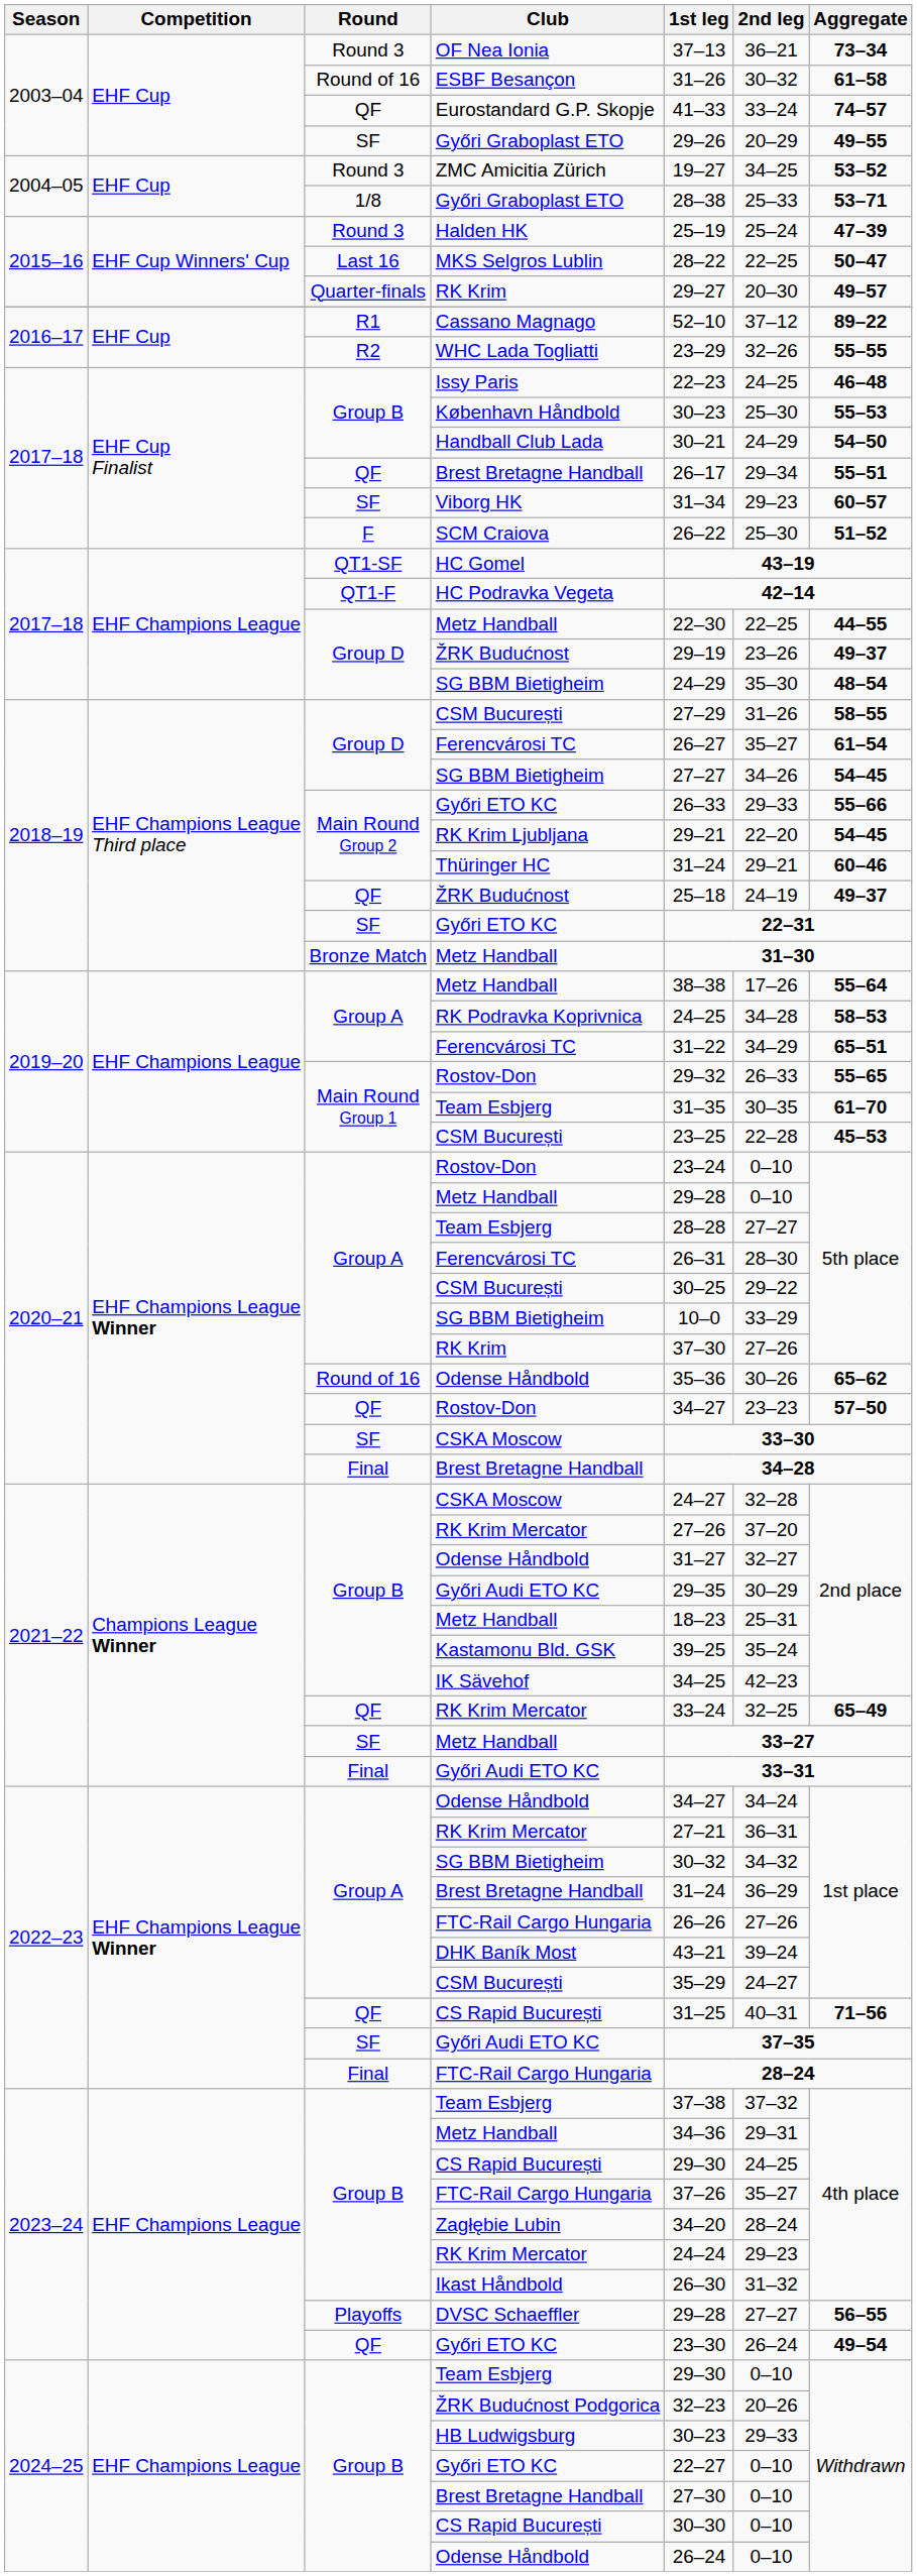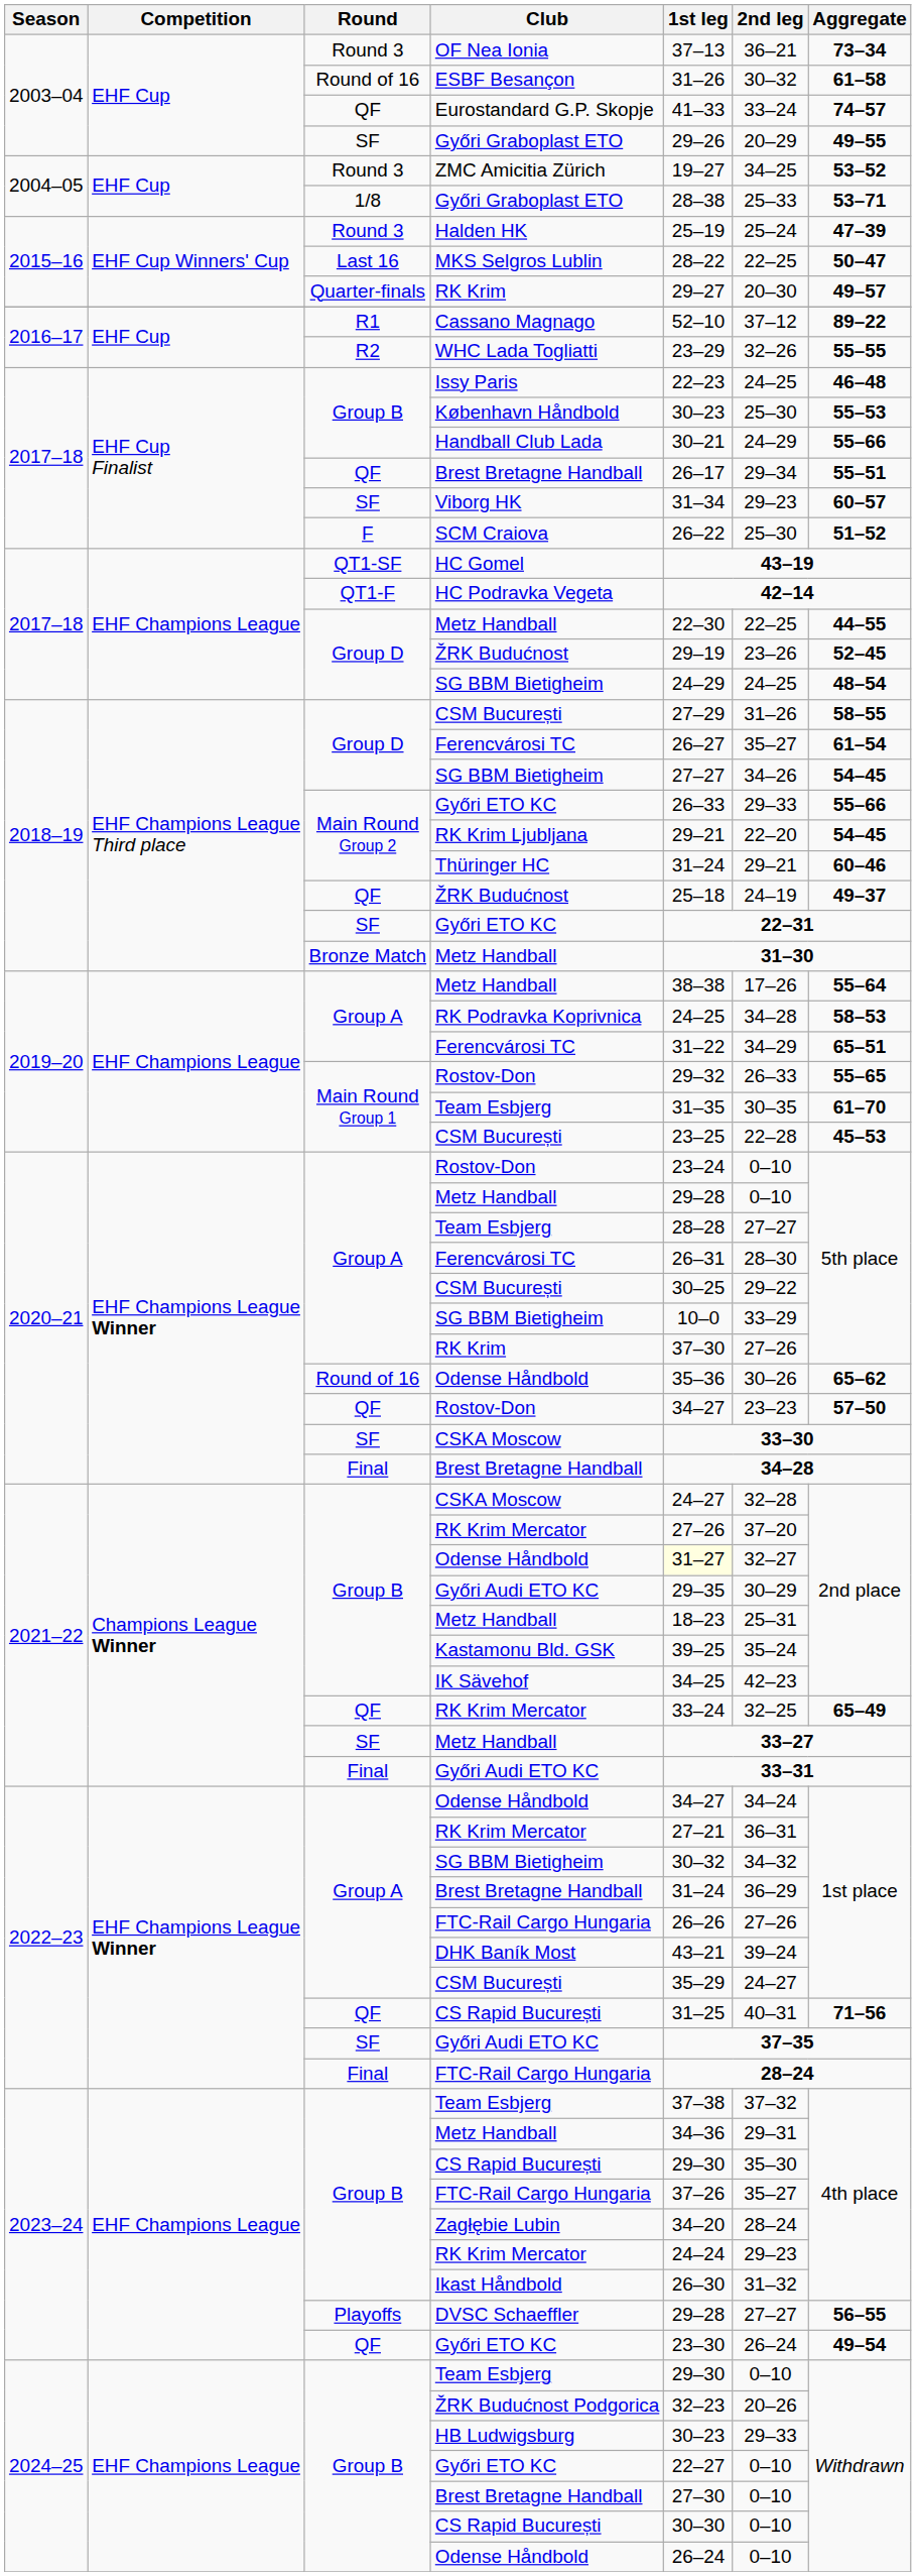Handball Club Lada | Aggregate: 54–50 -> 55–66
2017–18 / ŽRK Budućnost | Aggregate: 49–37 -> 52–45
2017–18 / SG BBM Bietigheim | 2nd leg: 35–30 -> 24–25
2021–22 / Odense Håndbold | 1st leg: no background -> lightyellow background
2023–24 / CS Rapid București | 2nd leg: 24–25 -> 35–30
